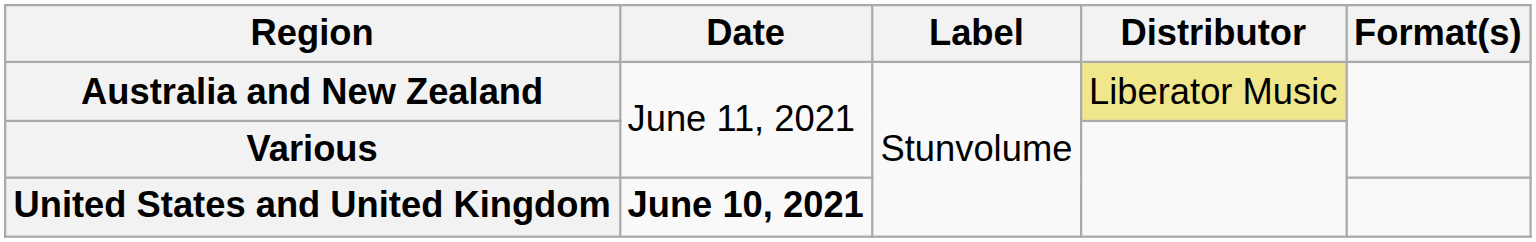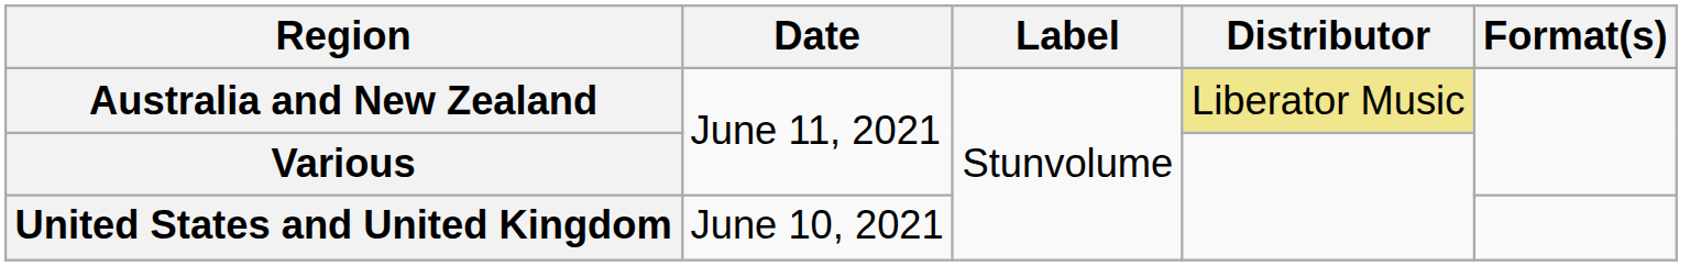United States and United Kingdom | Date: bold -> normal
